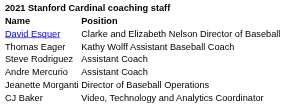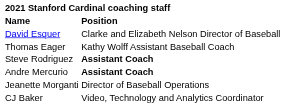Steve Rodriguez | Position: normal -> bold
Andre Mercurio | Position: normal -> bold
